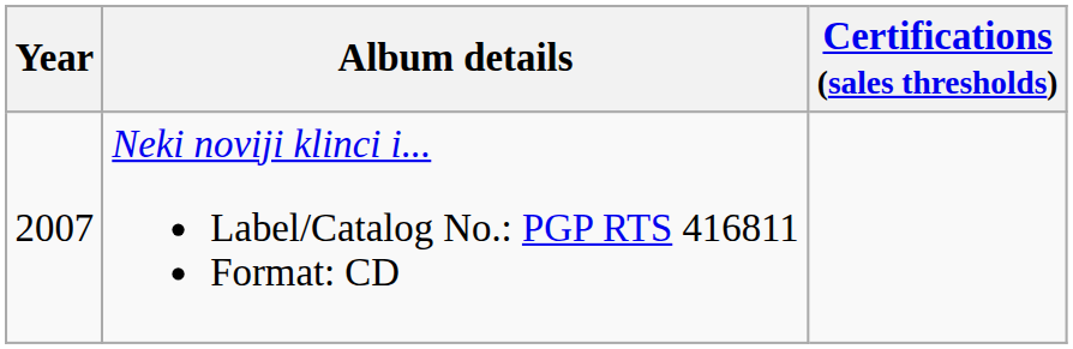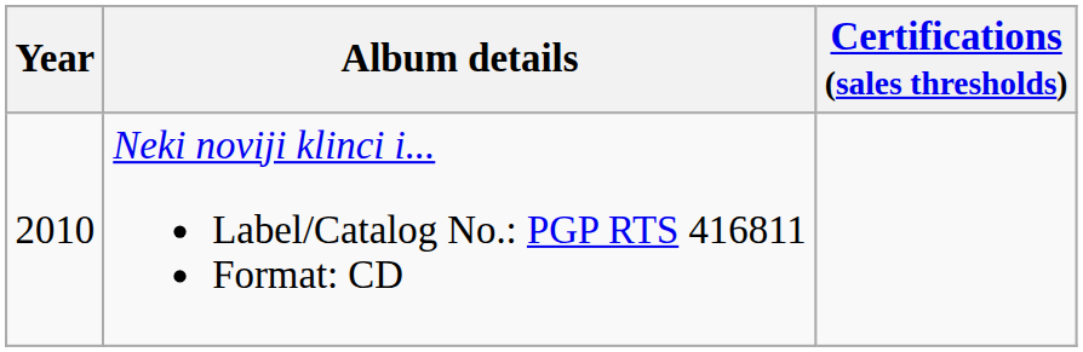row 2 | Year: 2007 -> 2010
